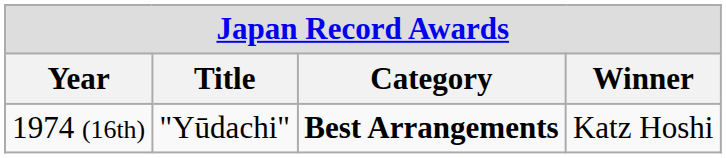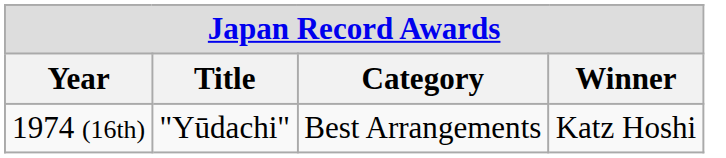1974 (16th) | Category: bold -> normal
